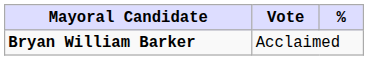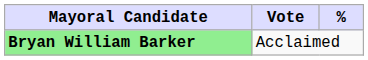Bryan William Barker | Mayoral Candidate: no background -> lightgreen background
